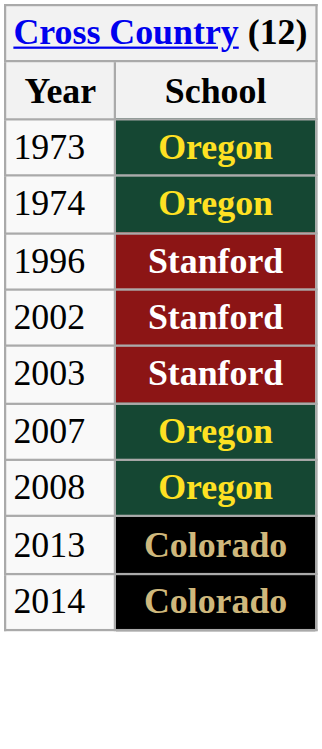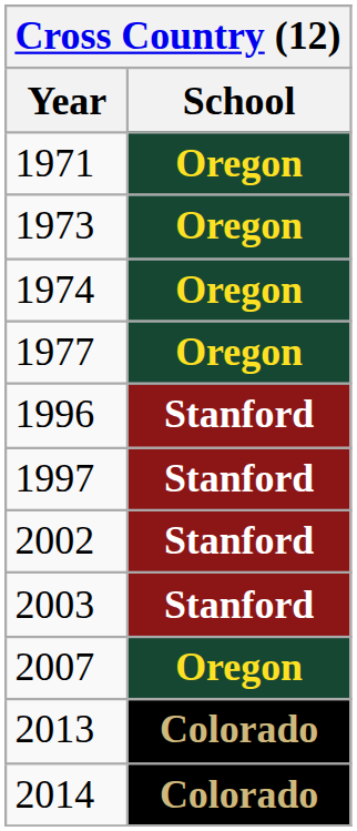+ row: 1971 | Oregon
+ row: 1977 | Oregon
+ row: 1997 | Stanford
- row: 2008 | Oregon
